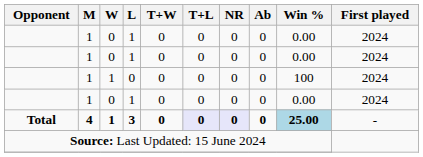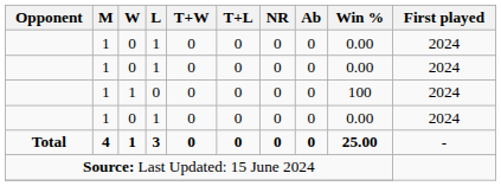3 | T+L: lavender background -> no background
3 | NR: lavender background -> no background
3 | Win %: lightblue background -> no background
